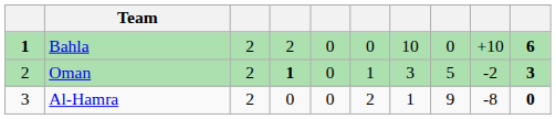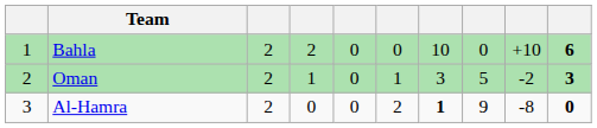Bahla | column 1: bold -> normal
Oman | column 4: bold -> normal
Al-Hamra | column 7: normal -> bold
